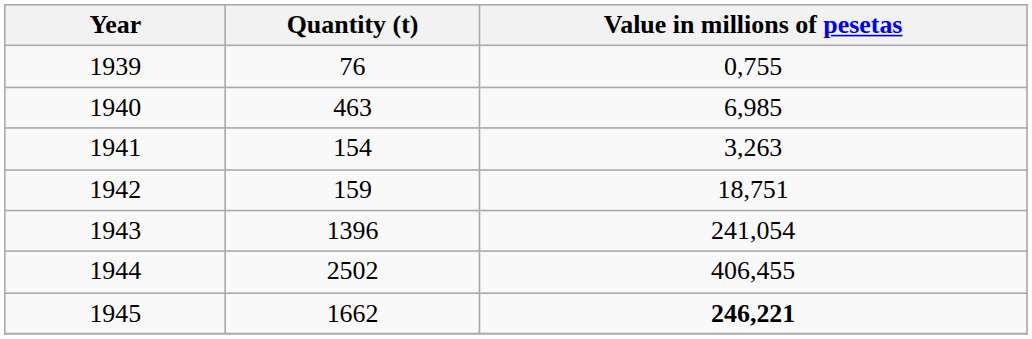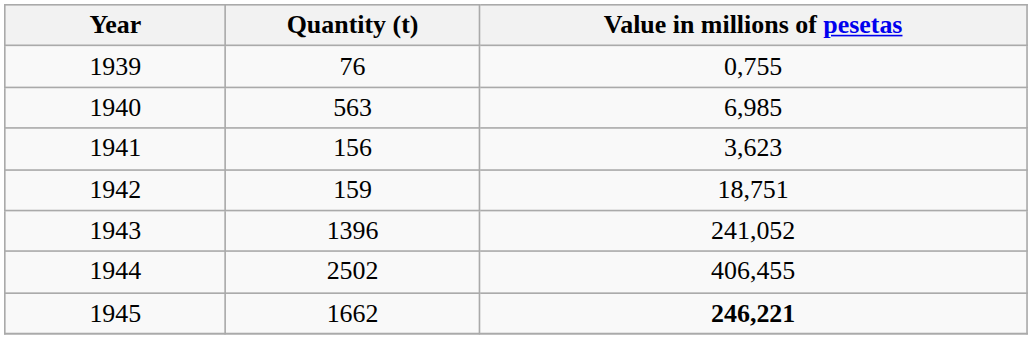1940 | Quantity (t): 463 -> 563
1941 | Quantity (t): 154 -> 156
1941 | Value in millions of pesetas: 3,263 -> 3,623
1943 | Value in millions of pesetas: 241,054 -> 241,052
